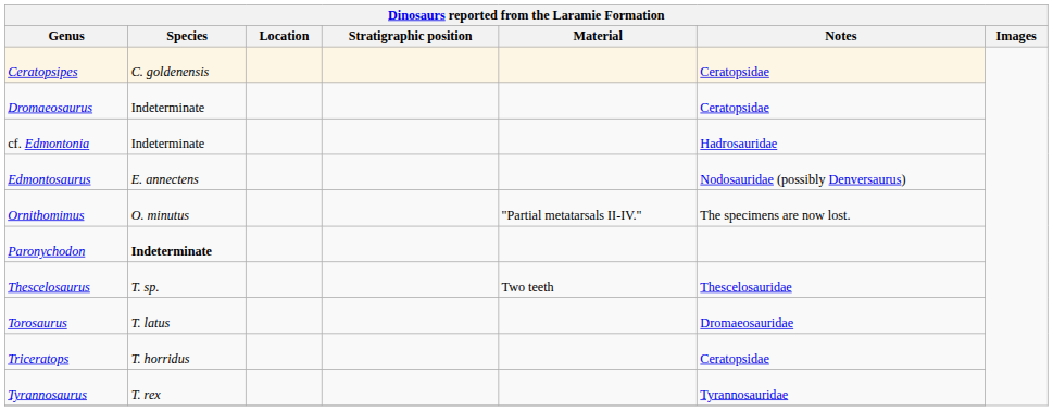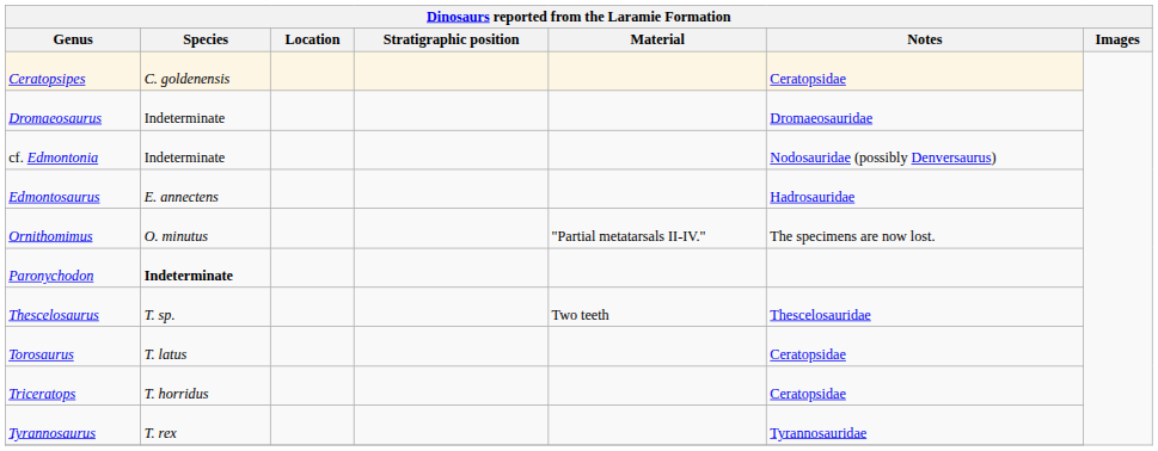Dromaeosaurus | Notes: Ceratopsidae -> Dromaeosauridae
cf. Edmontonia | Notes: Hadrosauridae -> Nodosauridae (possibly Denversaurus)
Edmontosaurus | Notes: Nodosauridae (possibly Denversaurus) -> Hadrosauridae
Torosaurus | Notes: Dromaeosauridae -> Ceratopsidae
